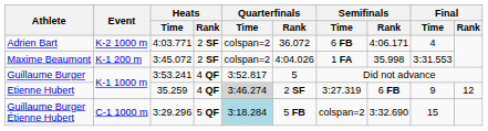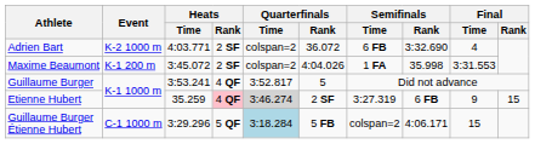Adrien Bart | Semifinals / Rank: 4:06.171 -> 3:32.690
Etienne Hubert | Heats / Rank: no background -> pink background
Etienne Hubert | Final / Rank: 12 -> 15
Guillaume Burger Étienne Hubert | Semifinals / Rank: 3:32.690 -> 4:06.171
